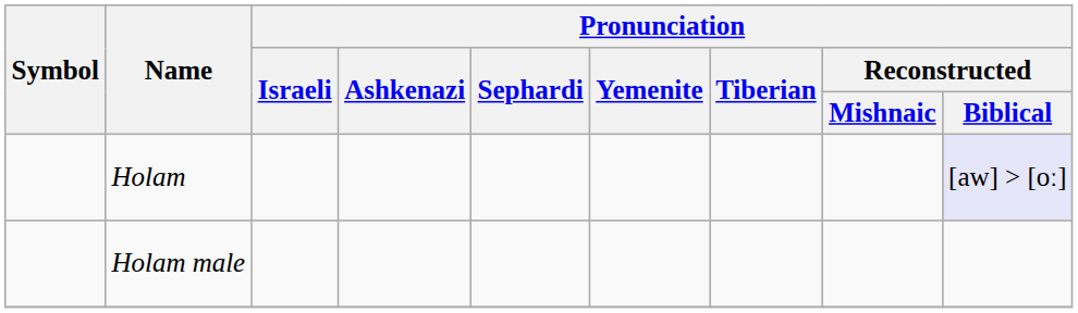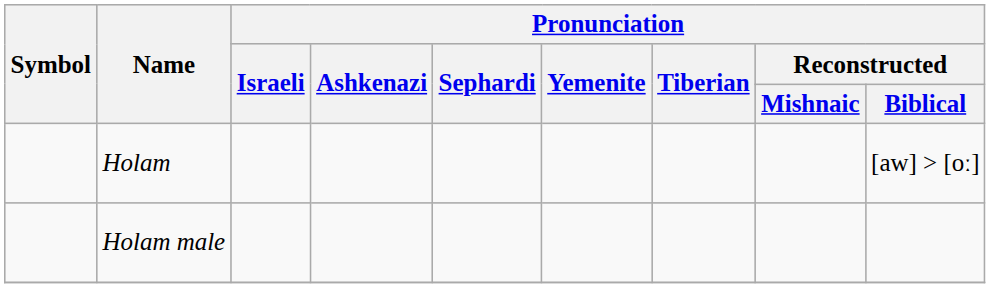Holam | Pronunciation / Reconstructed / Biblical: lavender background -> no background
